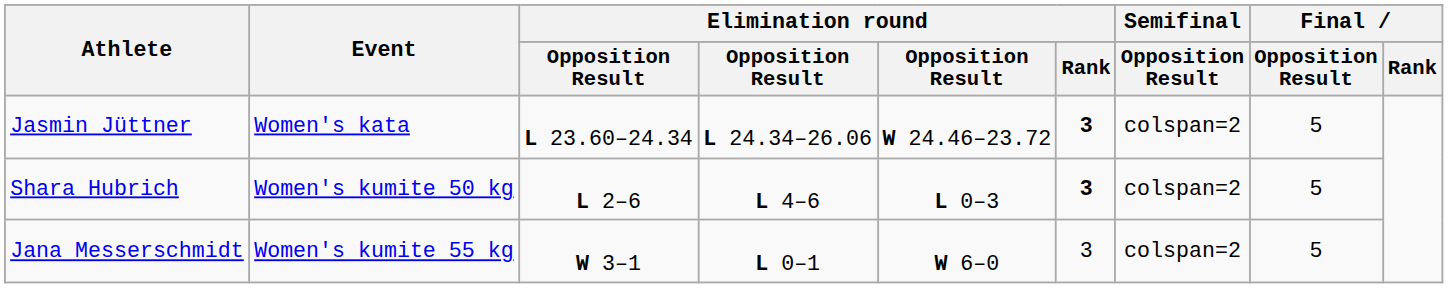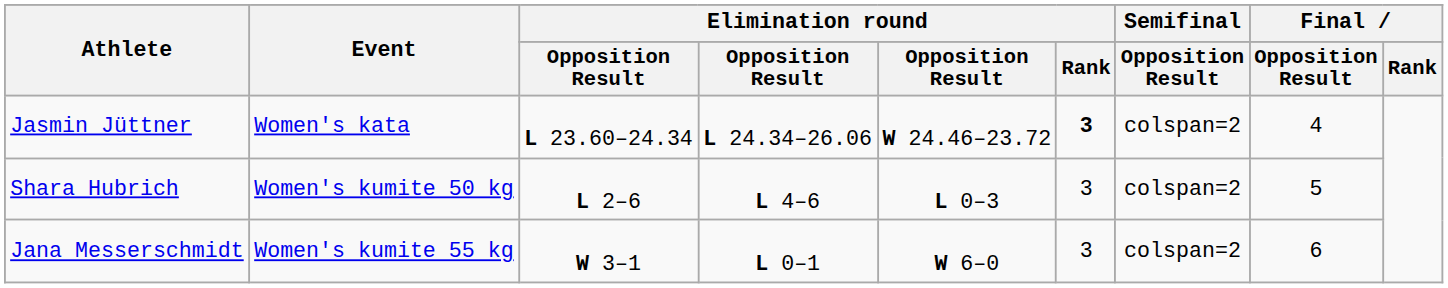Jasmin Jüttner | Final / Opposition Result: 5 -> 4
Shara Hubrich | Elimination round / Rank: bold -> normal
Jana Messerschmidt | Final / Opposition Result: 5 -> 6
